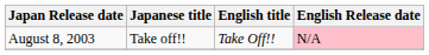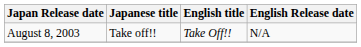August 8, 2003 | English Release date: pink background -> no background
